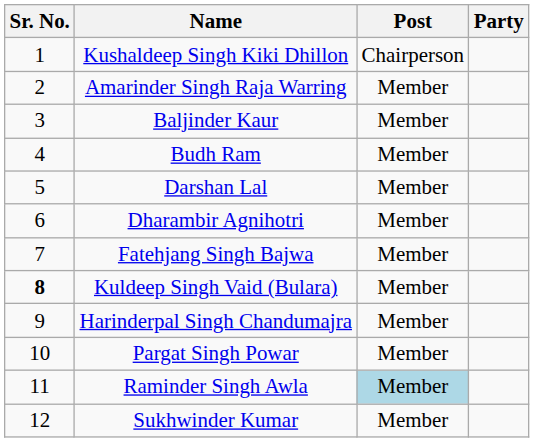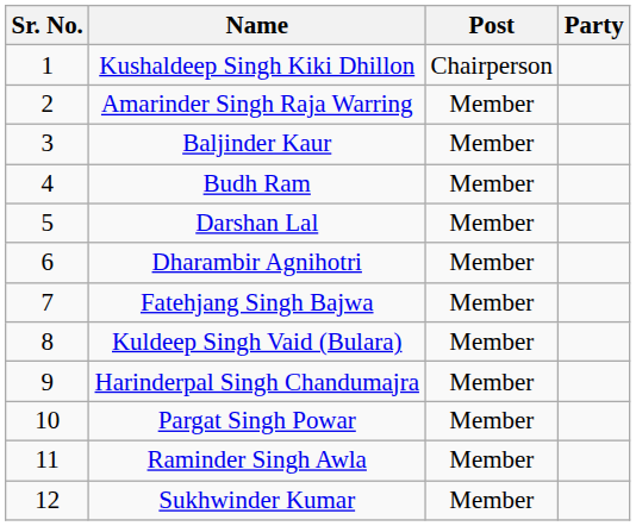Kuldeep Singh Vaid (Bulara) | Sr. No.: bold -> normal
Raminder Singh Awla | Post: lightblue background -> no background
